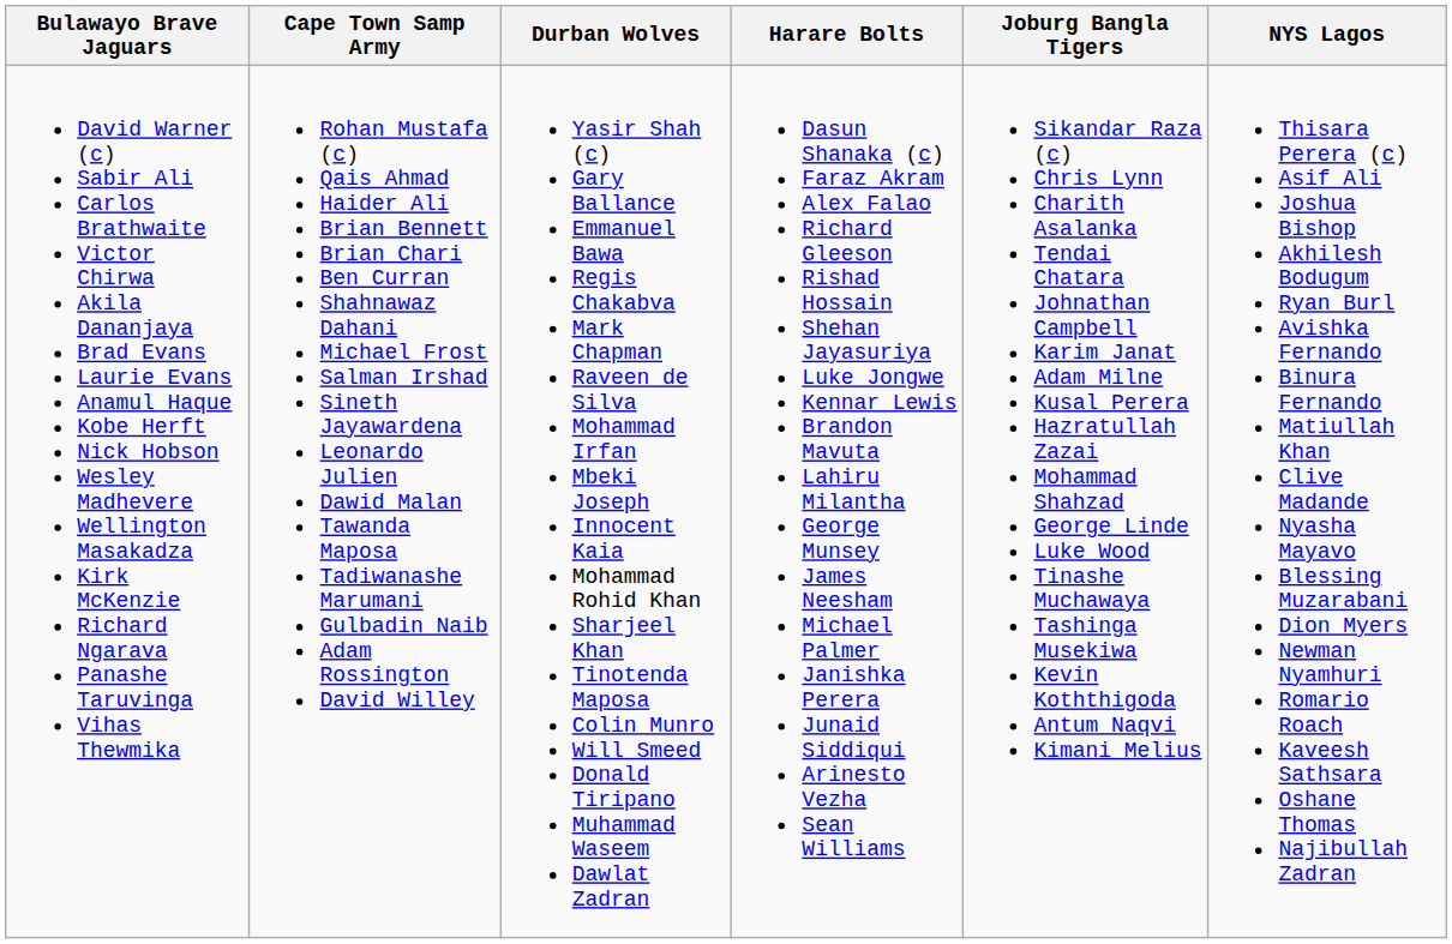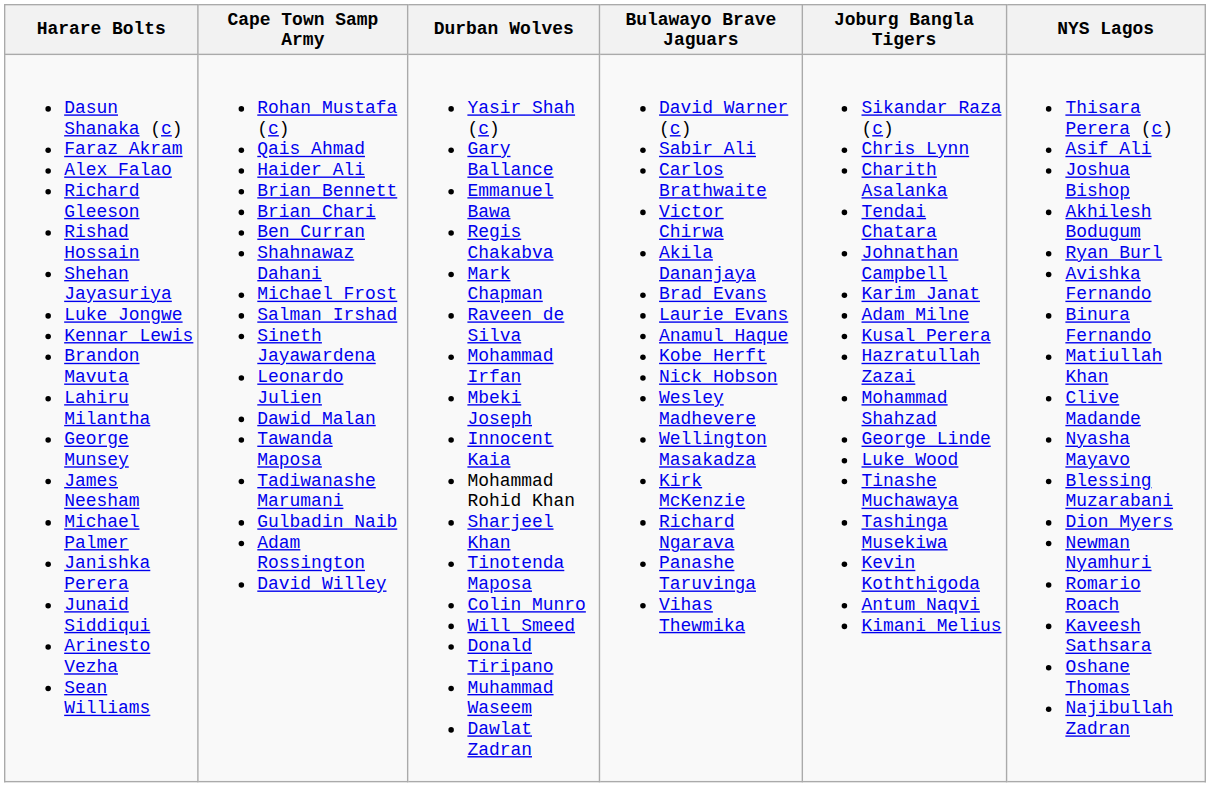columns swapped: Bulawayo Brave Jaguars <-> Harare Bolts
